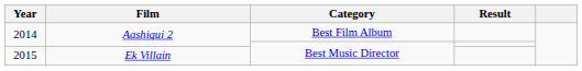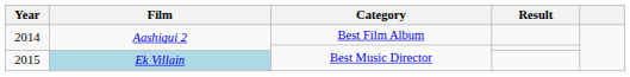2015 | Film: no background -> lightblue background
